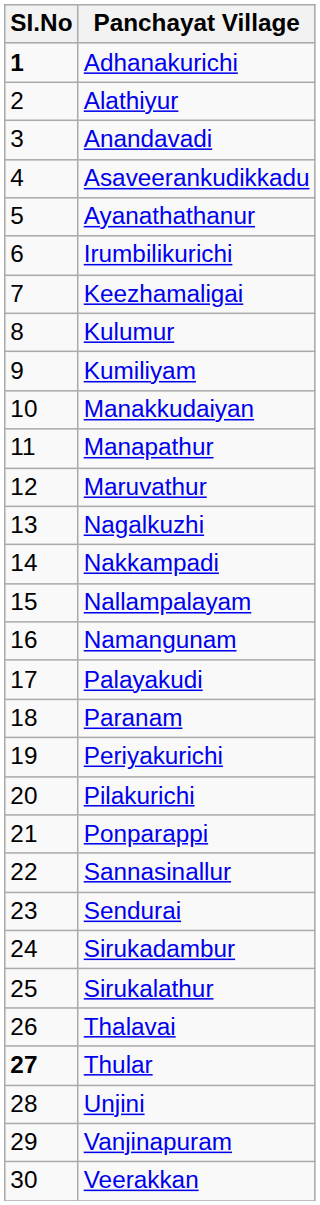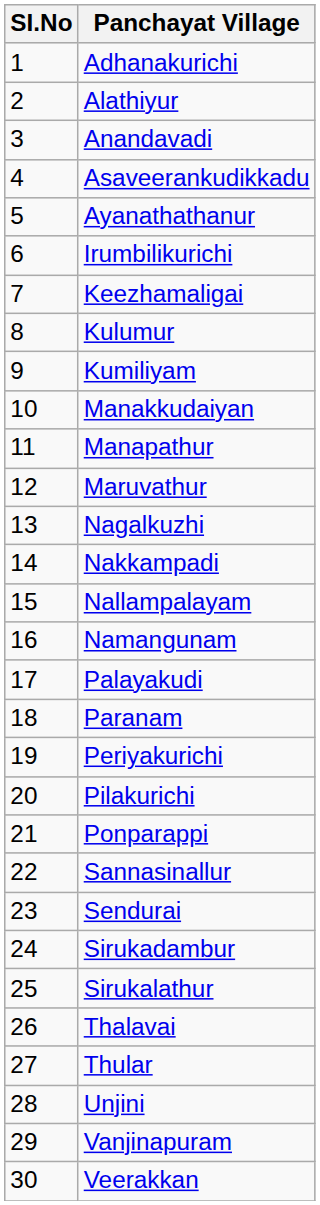Adhanakurichi | SI.No: bold -> normal
Thular | SI.No: bold -> normal
